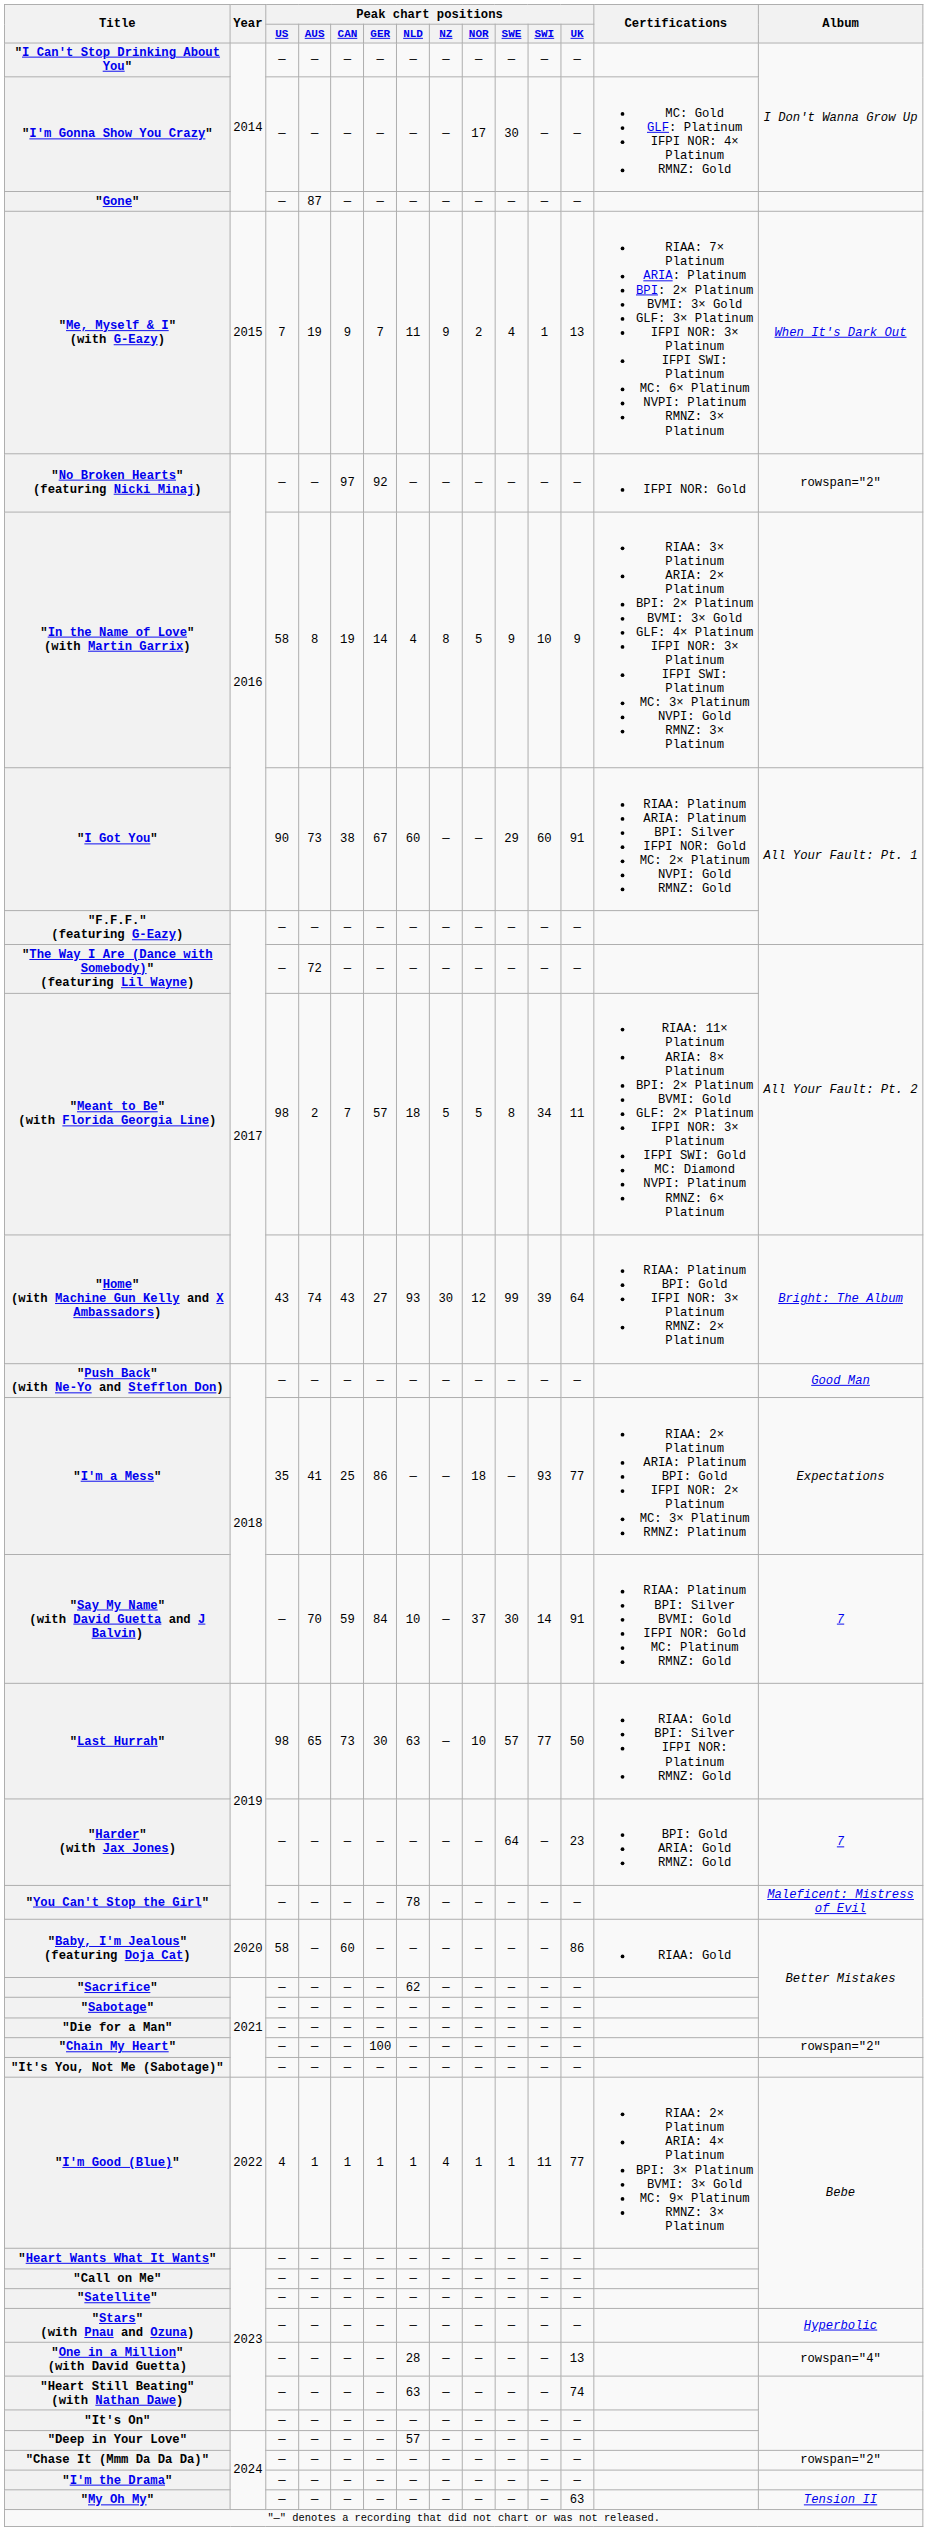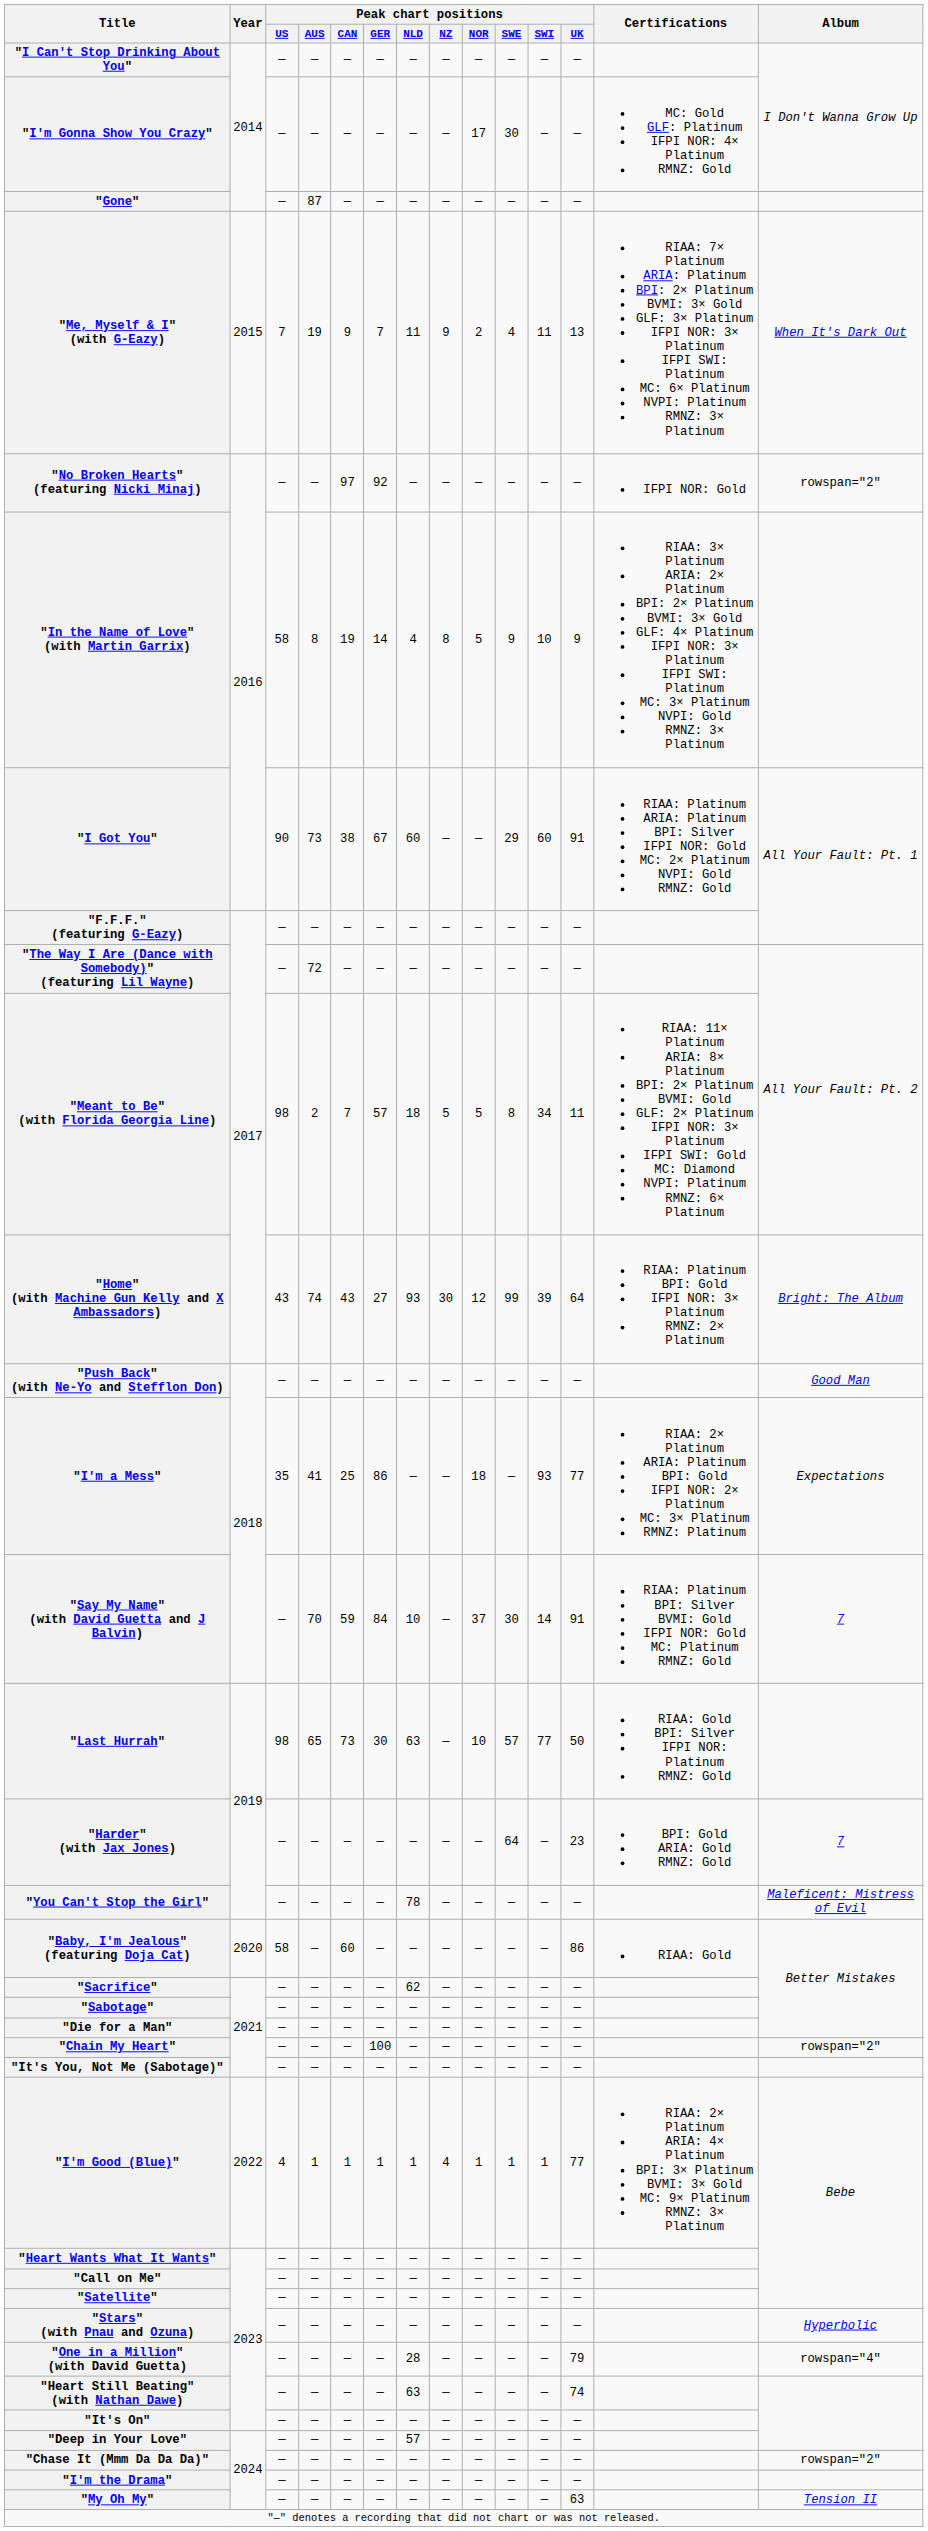"Me, Myself & I" (with G-Eazy) | Peak chart positions / SWI: 1 -> 11
"I'm Good (Blue)" | Peak chart positions / SWI: 11 -> 1
"One in a Million" (with David Guetta) | Peak chart positions / UK: 13 -> 79
